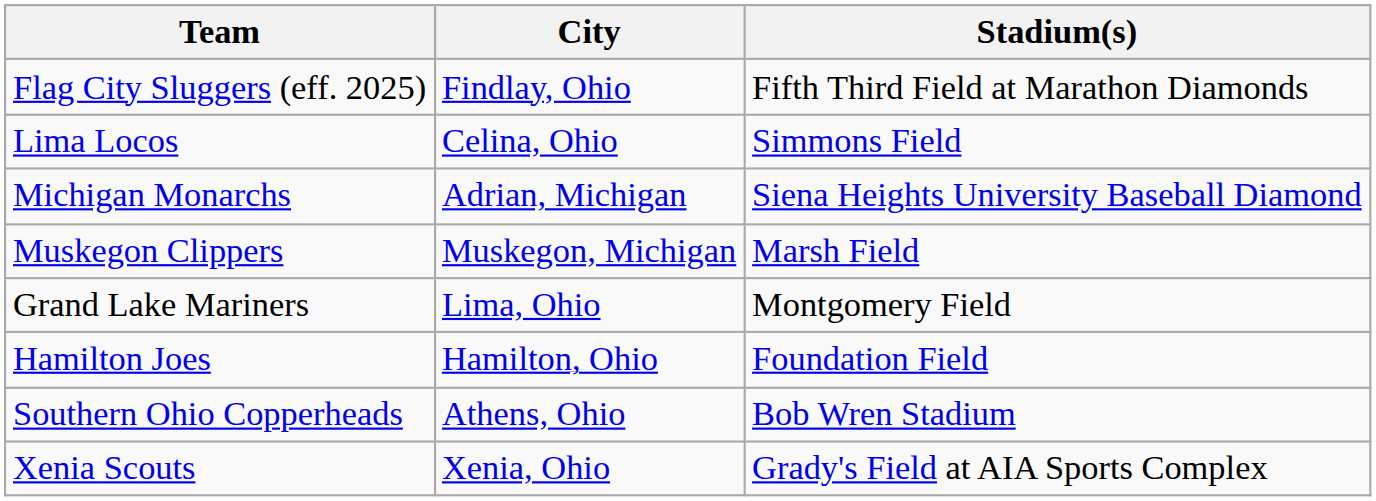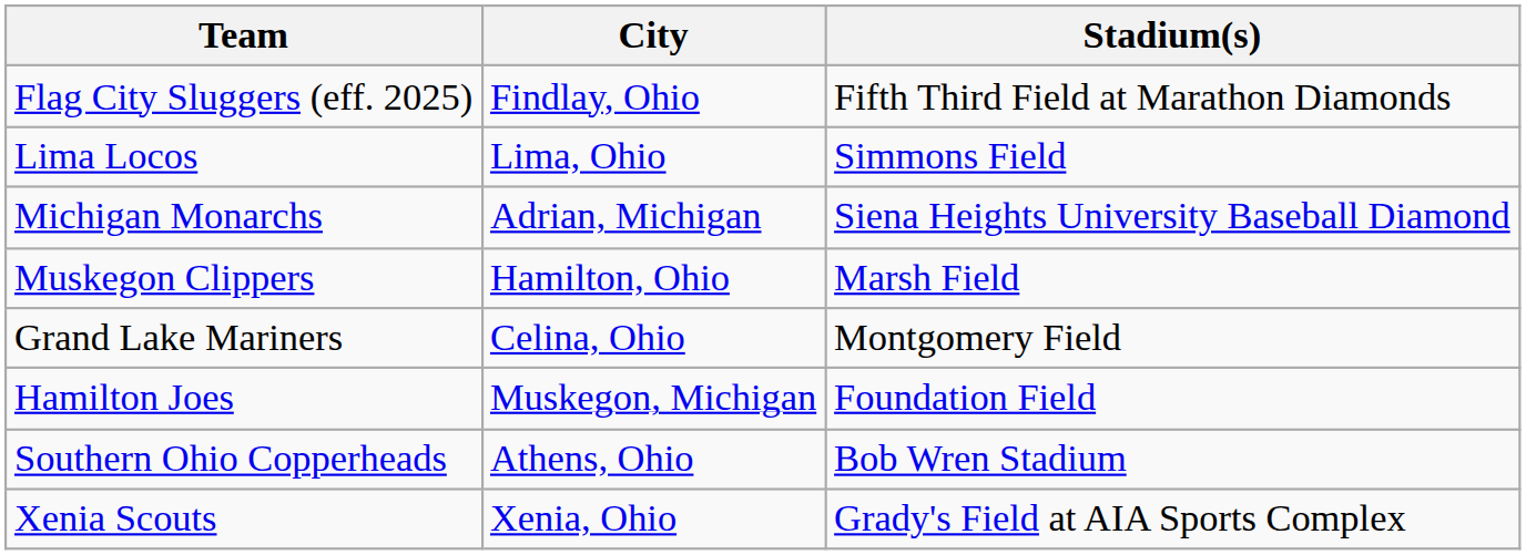Lima Locos | City: Celina, Ohio -> Lima, Ohio
Muskegon Clippers | City: Muskegon, Michigan -> Hamilton, Ohio
Grand Lake Mariners | City: Lima, Ohio -> Celina, Ohio
Hamilton Joes | City: Hamilton, Ohio -> Muskegon, Michigan
